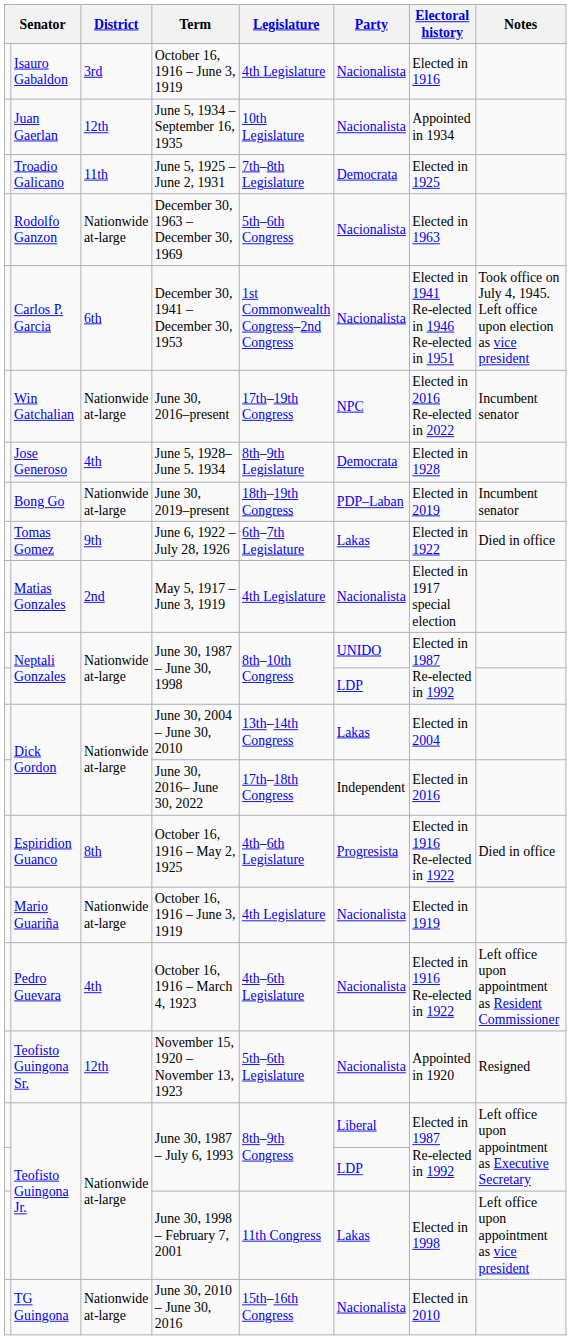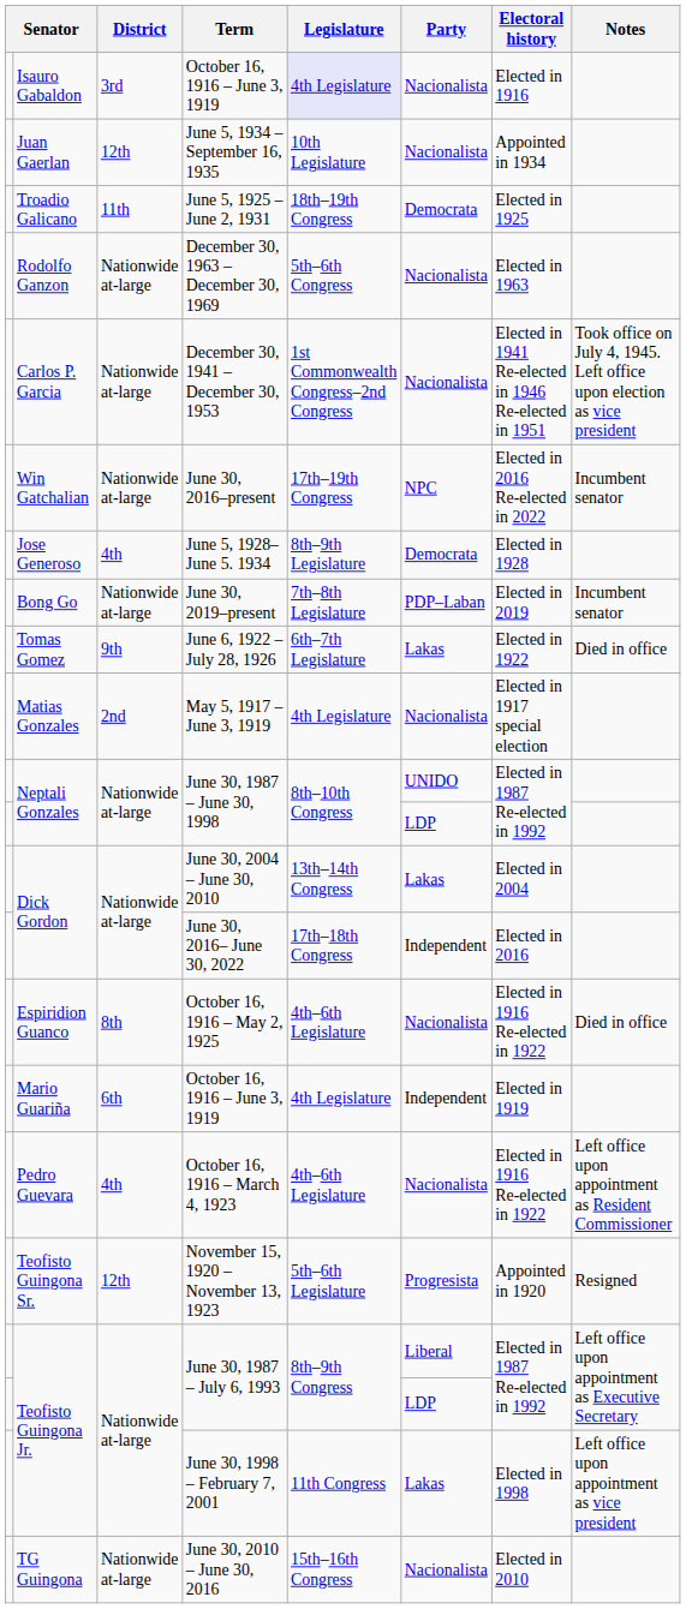Isauro Gabaldon / October 16, 1916 – June 3, 1919 | Legislature: no background -> lavender background
June 5, 1925 – June 2, 1931 | Legislature: 7th–8th Legislature -> 18th–19th Congress
December 30, 1941 – December 30, 1953 | District: 6th -> Nationwide at-large
June 30, 2019–present | Legislature: 18th–19th Congress -> 7th–8th Legislature
October 16, 1916 – May 2, 1925 | Party: Progresista -> Nacionalista
Mario Guariña / October 16, 1916 – June 3, 1919 | District: Nationwide at-large -> 6th
Mario Guariña / October 16, 1916 – June 3, 1919 | Party: Nacionalista -> Independent
November 15, 1920 – November 13, 1923 | Party: Nacionalista -> Progresista
